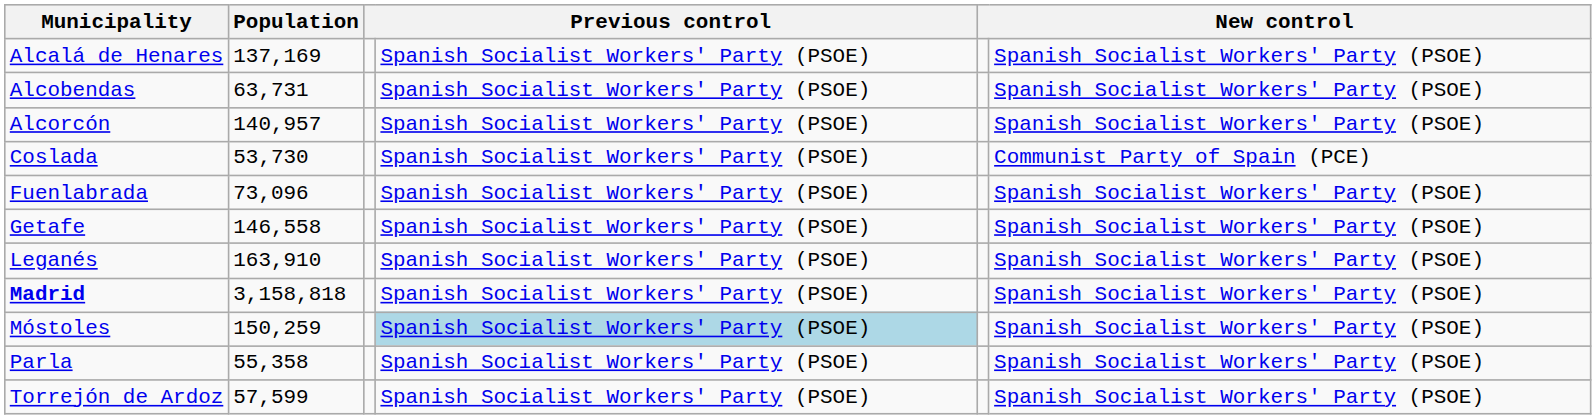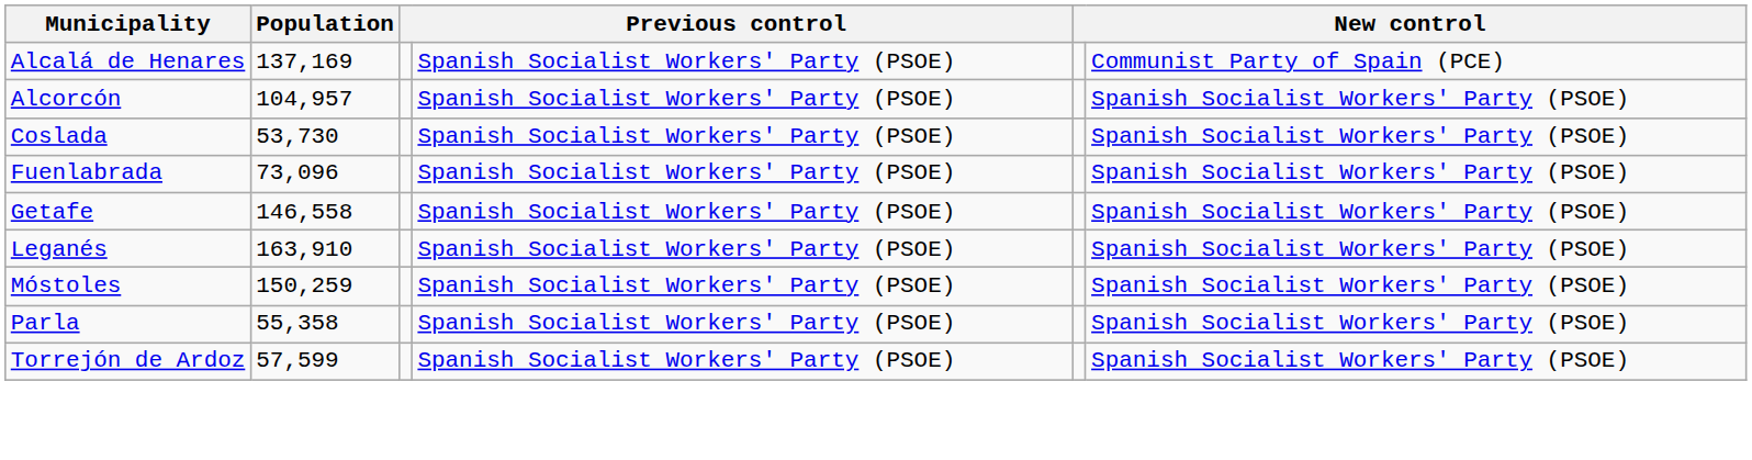Alcalá de Henares | column 6: Spanish Socialist Workers' Party (PSOE) -> Communist Party of Spain (PCE)
- row: Alcobendas | 63,731 | Spanish Socialist Workers' Party (PSOE) | Spanish Socialist Workers' Party (PSOE)
Alcorcón | Population: 140,957 -> 104,957
Coslada | column 6: Communist Party of Spain (PCE) -> Spanish Socialist Workers' Party (PSOE)
- row: Madrid | 3,158,818 | Spanish Socialist Workers' Party (PSOE) | Spanish Socialist Workers' Party (PSOE)
Móstoles | column 4: lightblue background -> no background
